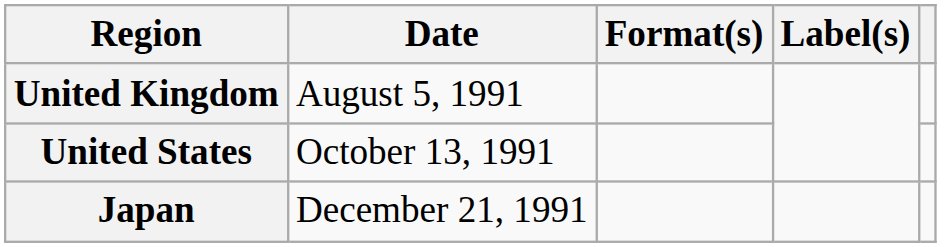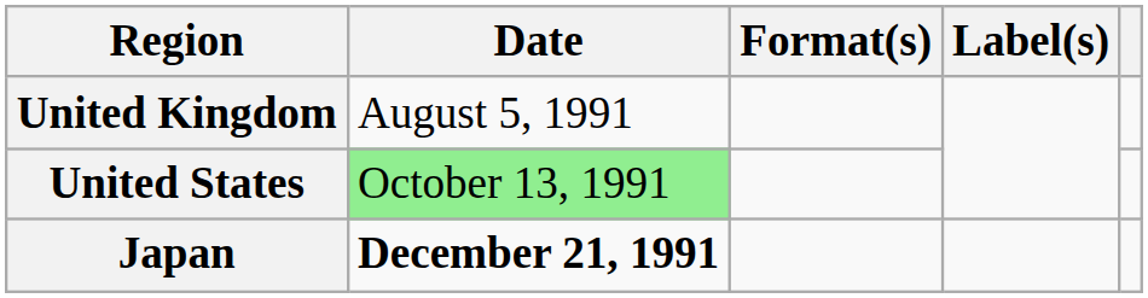United States | Date: no background -> lightgreen background
Japan | Date: normal -> bold
